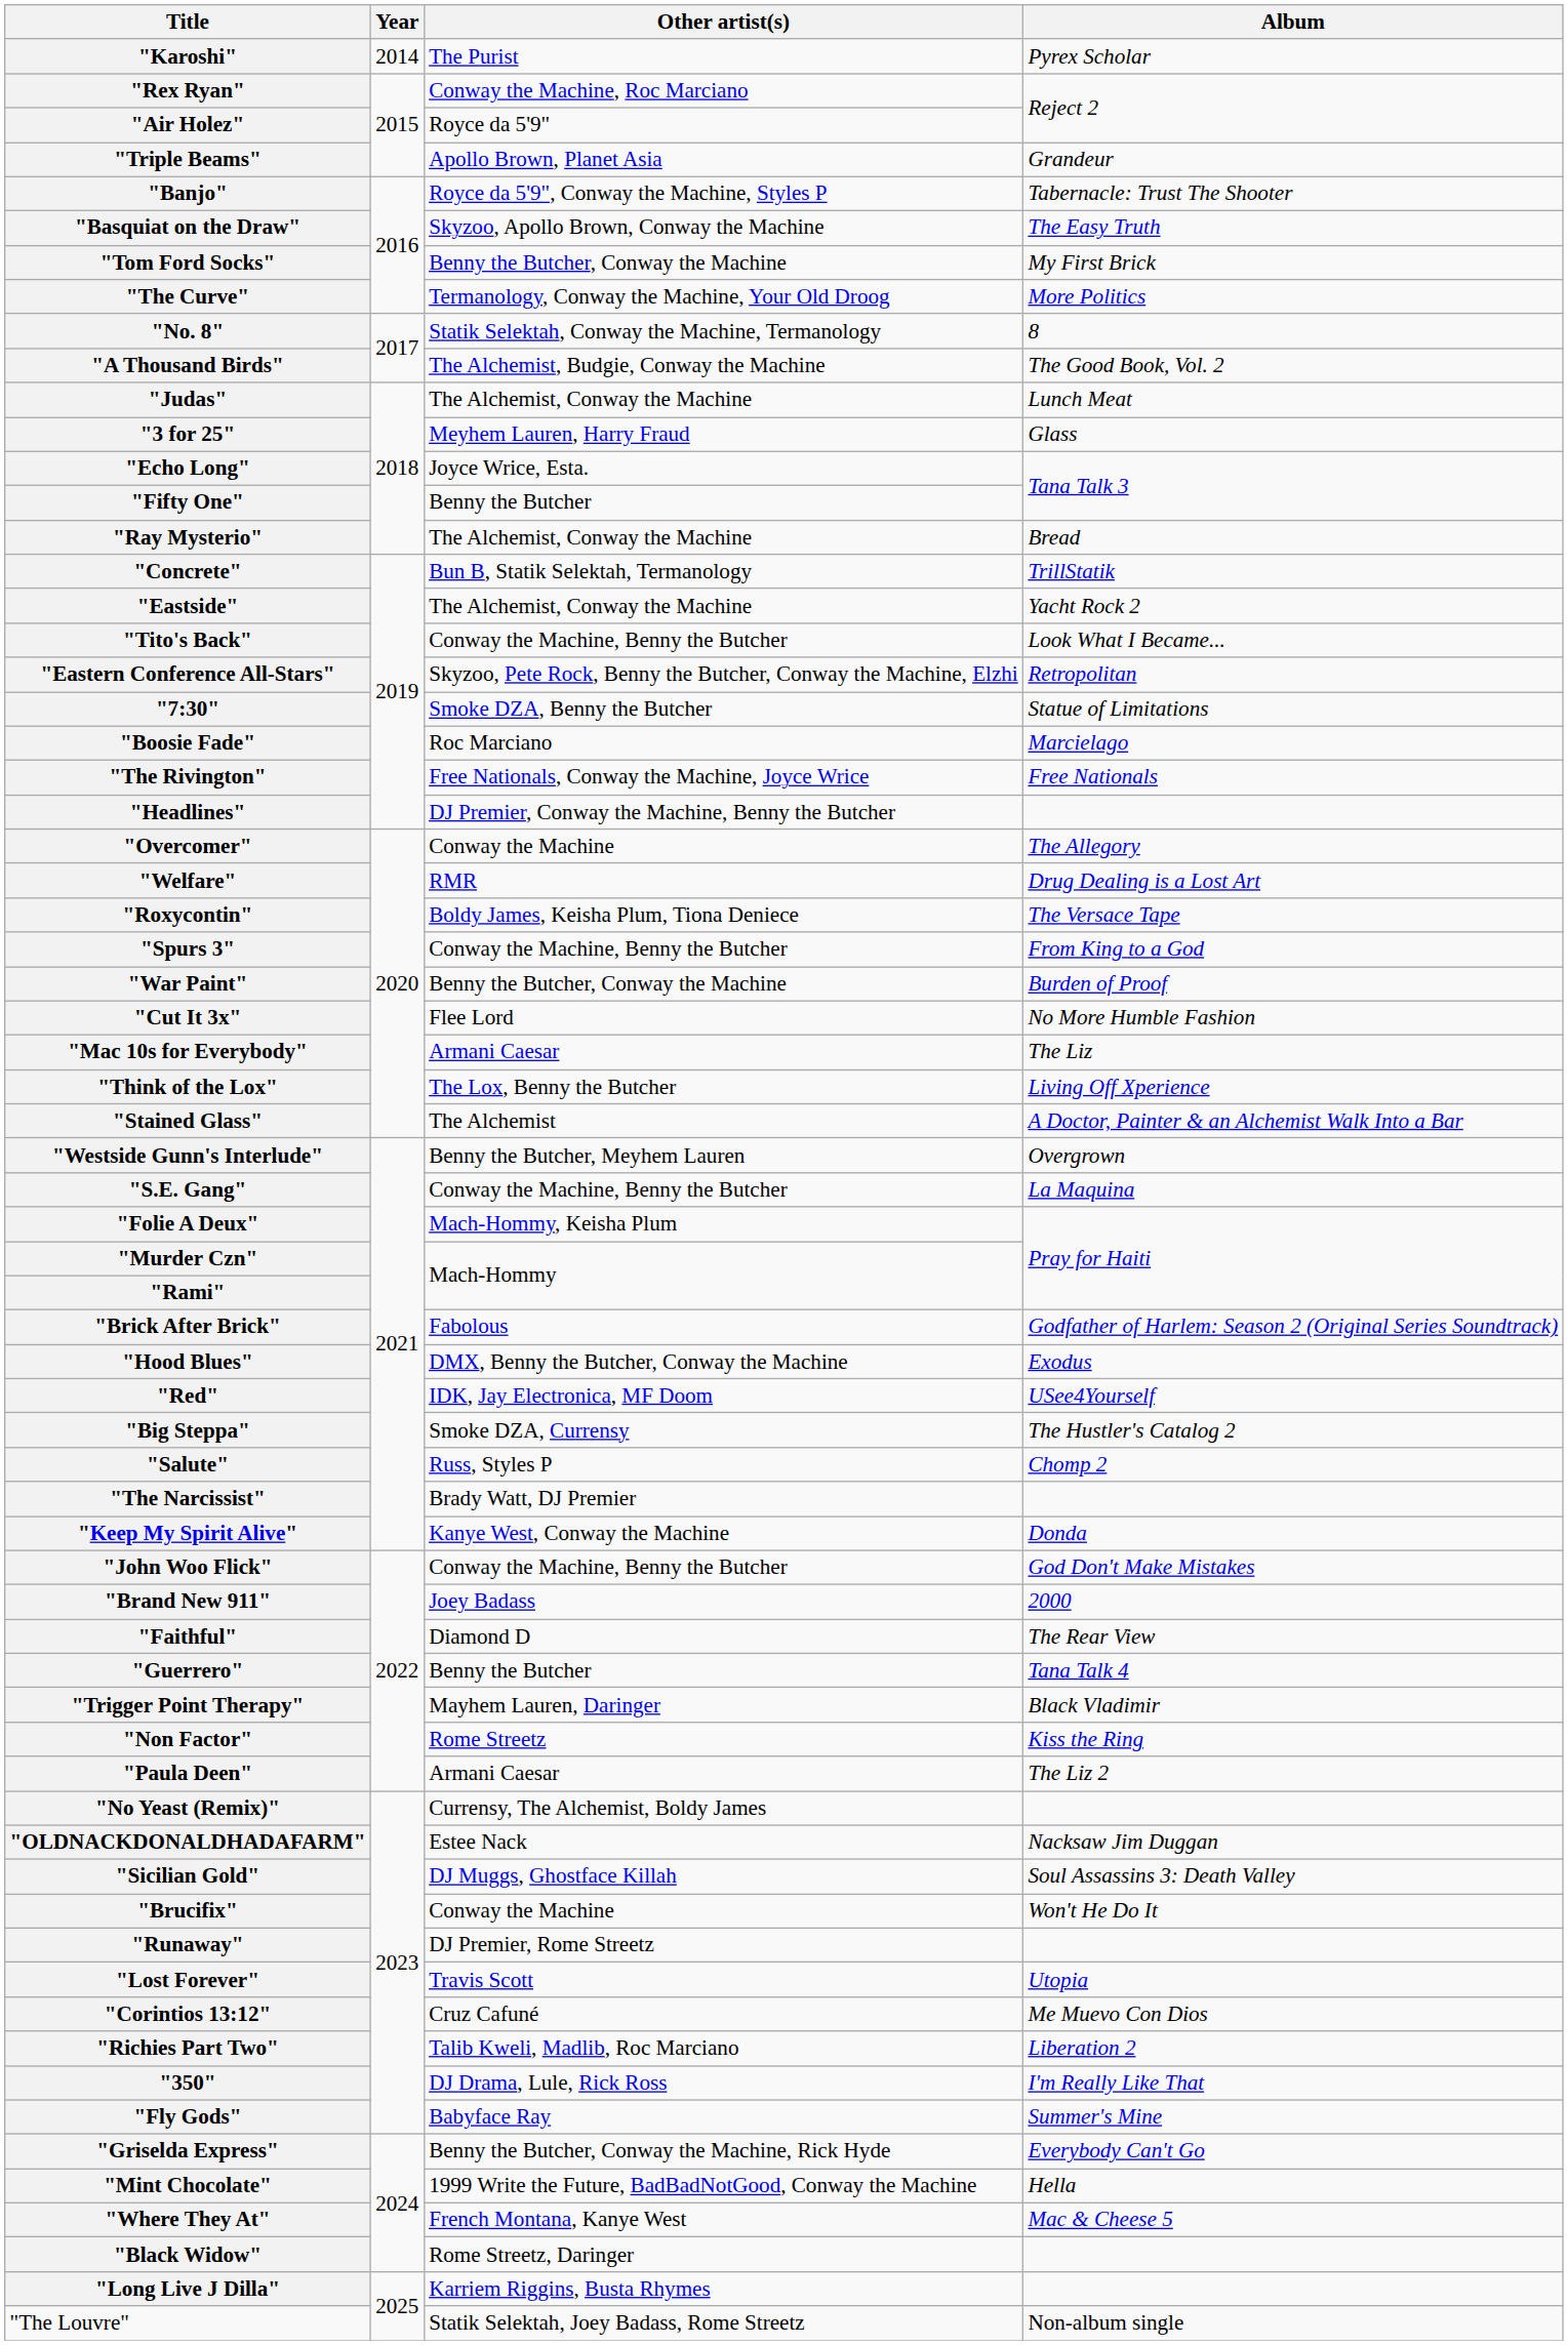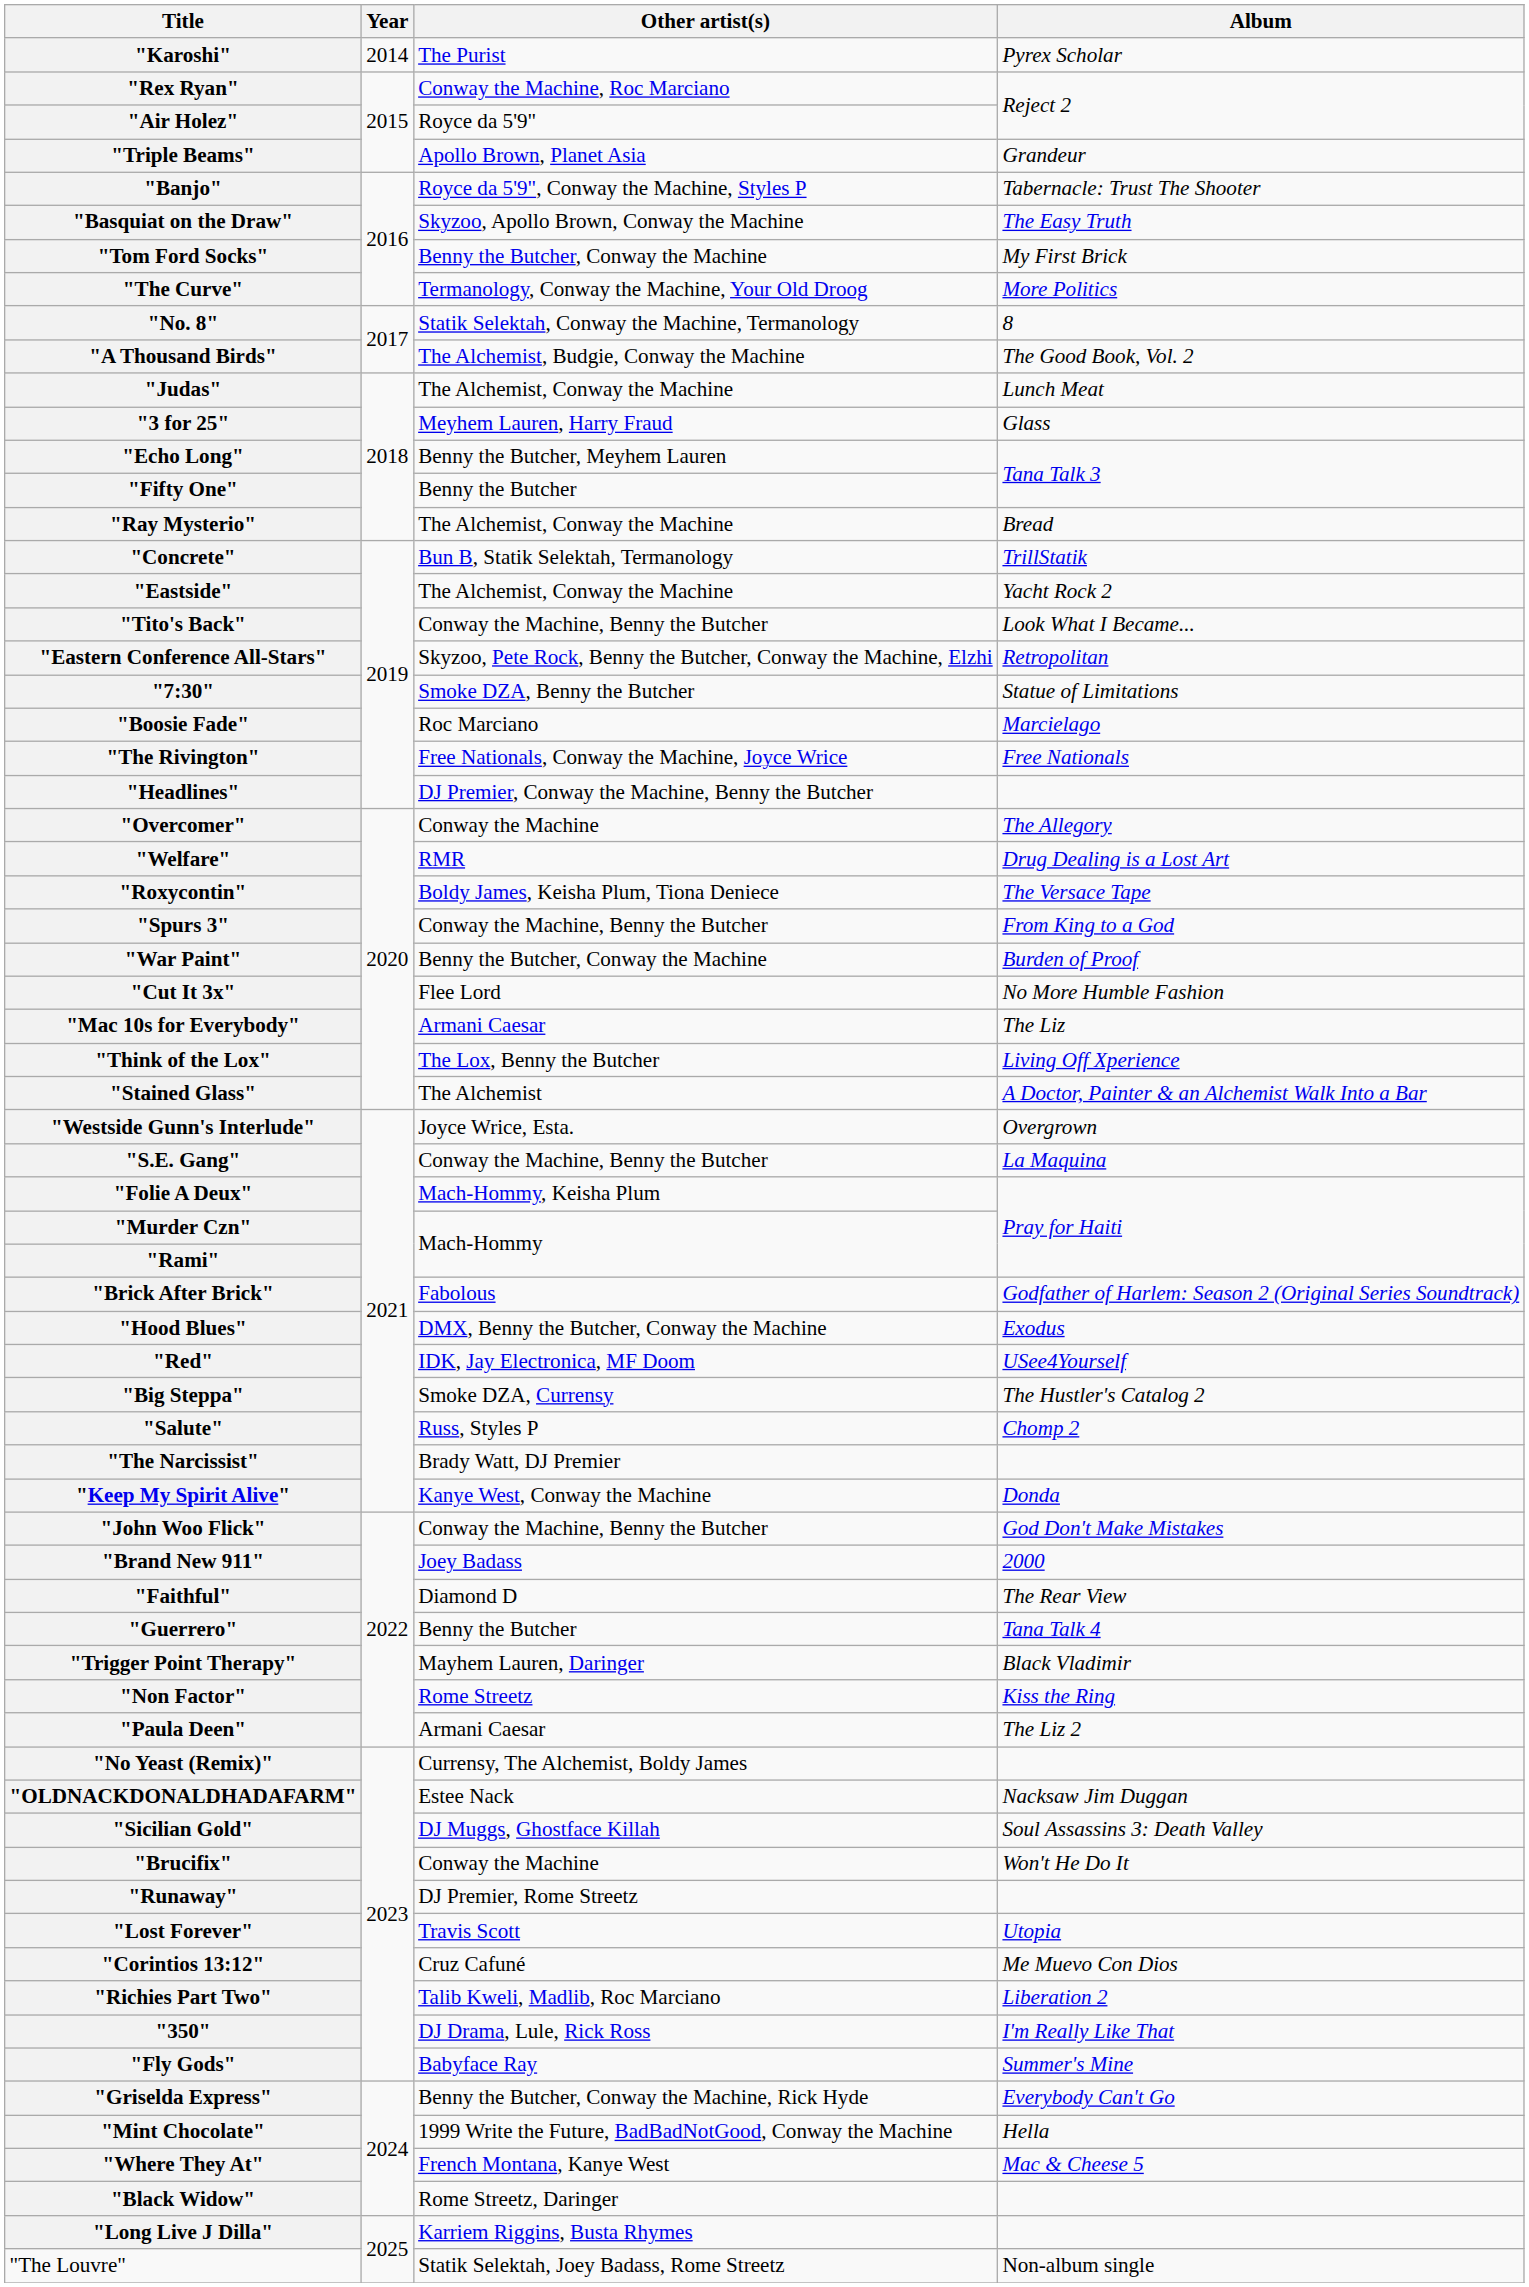"Echo Long" | Other artist(s): Joyce Wrice, Esta. -> Benny the Butcher, Meyhem Lauren
"Westside Gunn's Interlude" | Other artist(s): Benny the Butcher, Meyhem Lauren -> Joyce Wrice, Esta.
